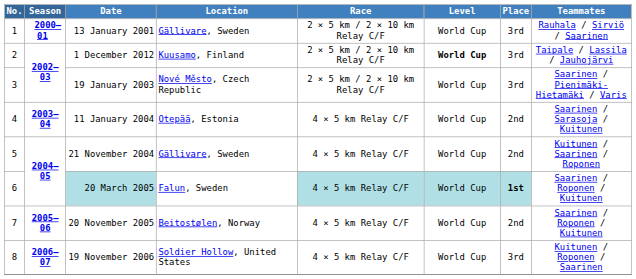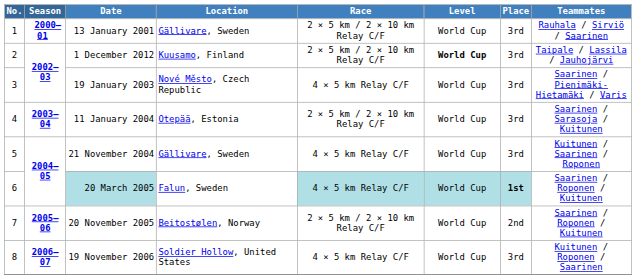19 January 2003 | Race: 2 × 5 km / 2 × 10 km Relay C/F -> 4 × 5 km Relay C/F
11 January 2004 | Race: 4 × 5 km Relay C/F -> 2 × 5 km / 2 × 10 km Relay C/F
11 January 2004 | Place: 2nd -> 3rd
21 November 2004 | Place: 2nd -> 3rd
20 November 2005 | Race: 4 × 5 km Relay C/F -> 2 × 5 km / 2 × 10 km Relay C/F
